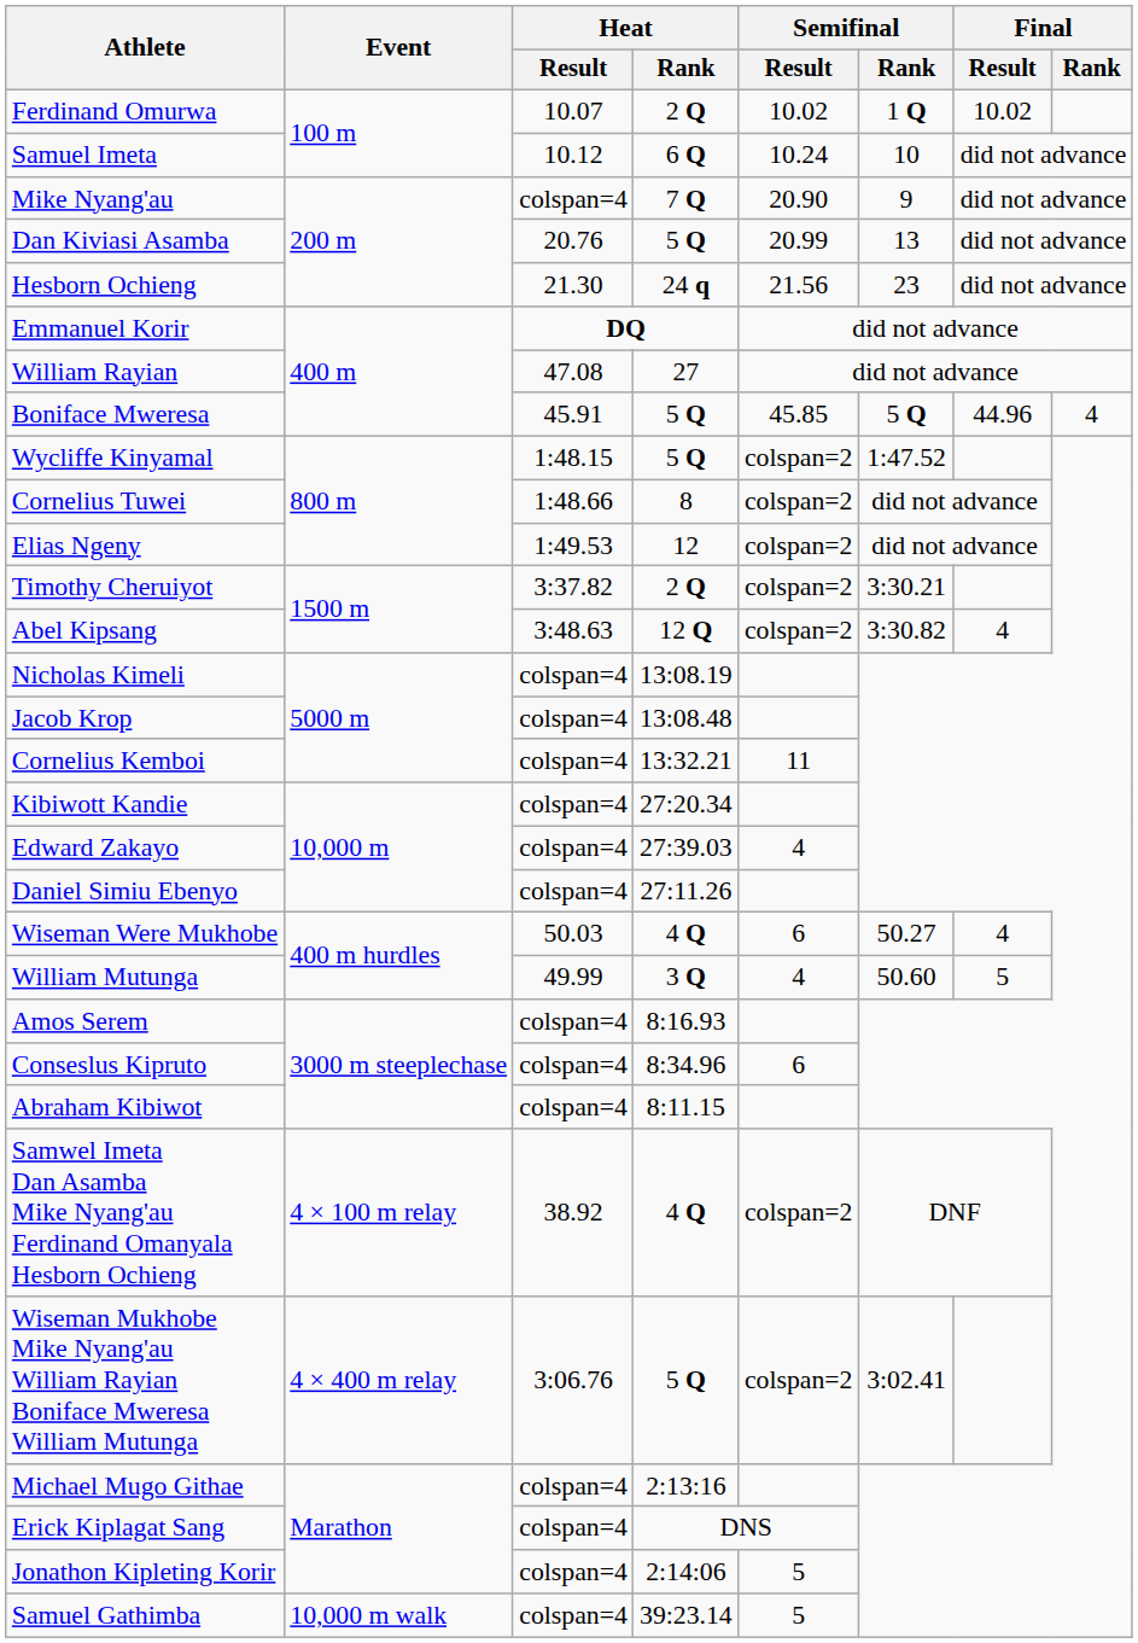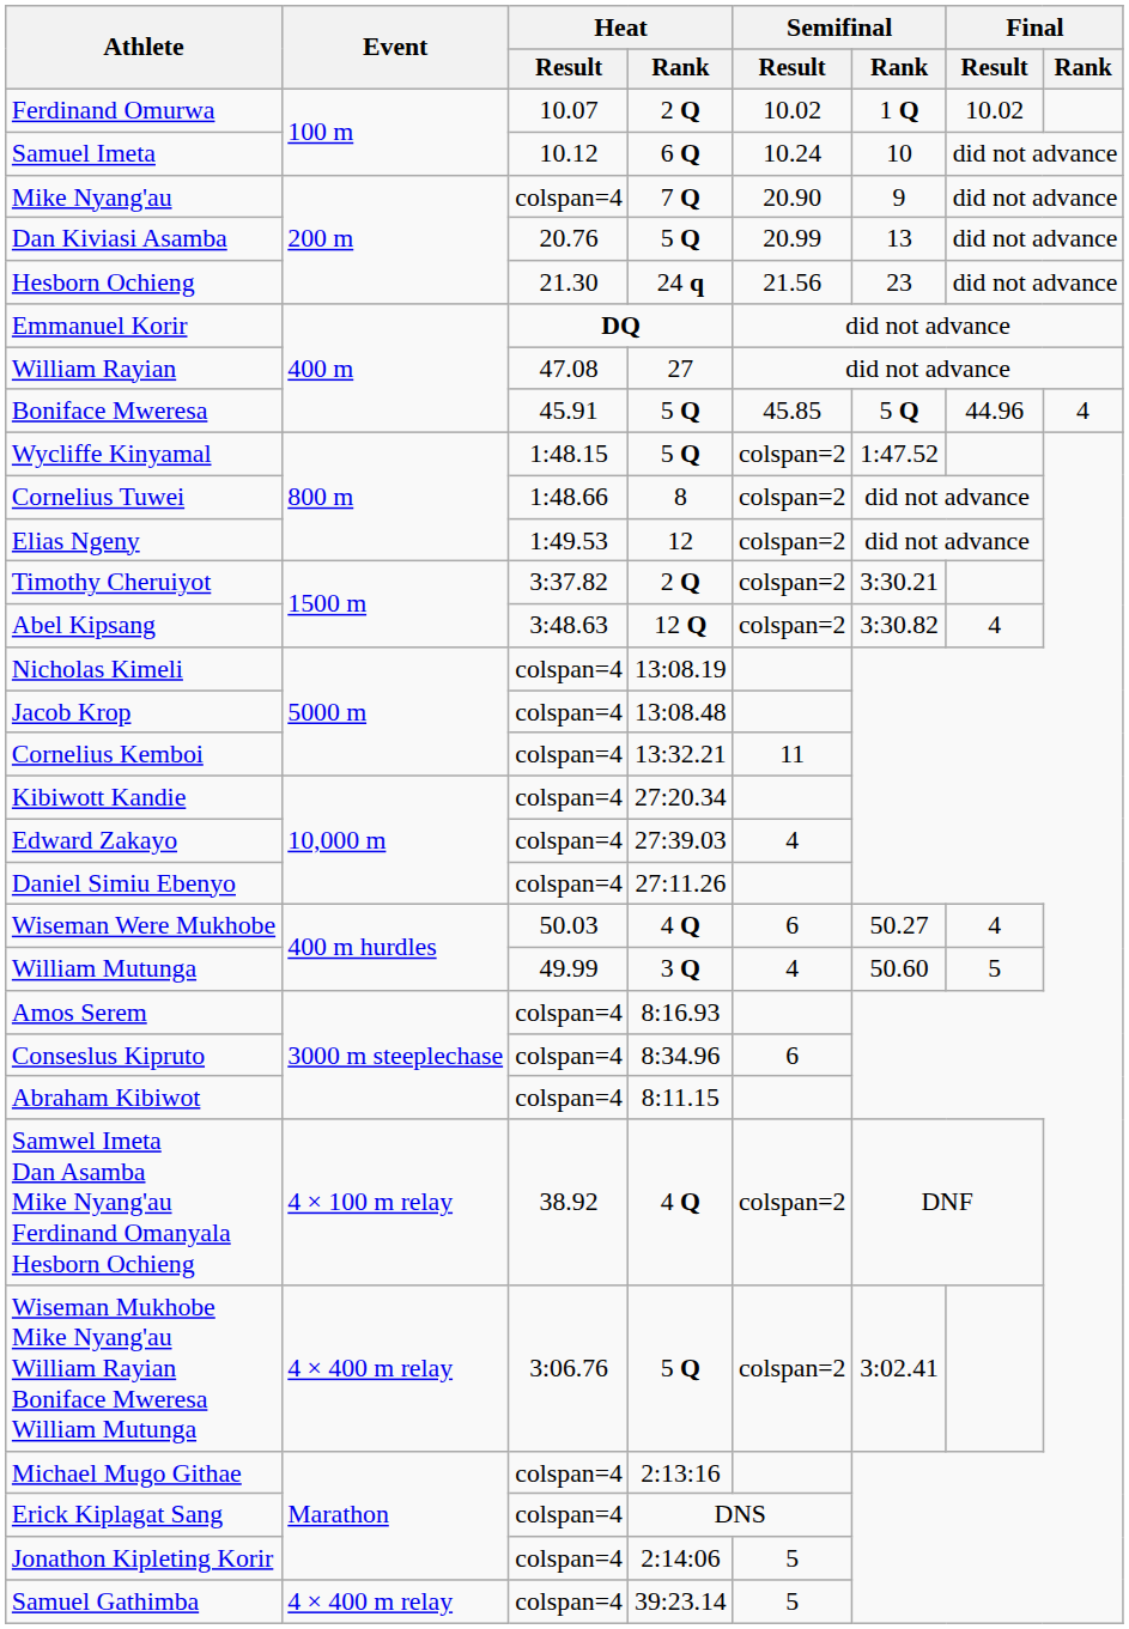Samuel Gathimba | Event: 10,000 m walk -> 4 × 400 m relay
